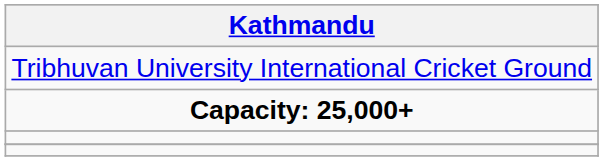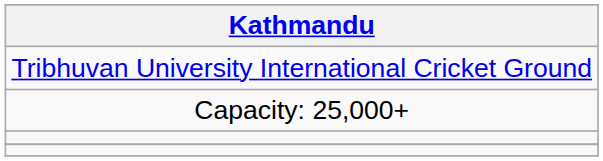row 3 | column 1: bold -> normal
